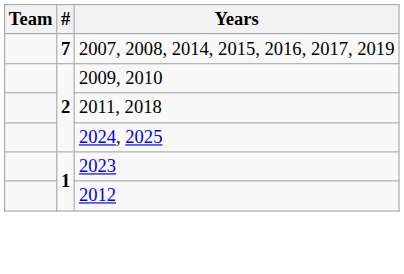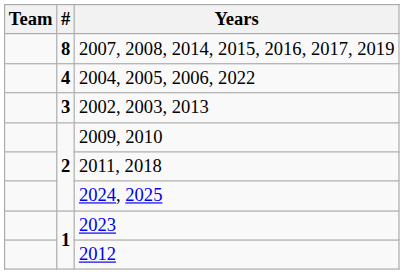2007, 2008, 2014, 2015, 2016, 2017, 2019 | #: 7 -> 8
+ row: 4 | 2004, 2005, 2006, 2022
+ row: 3 | 2002, 2003, 2013
